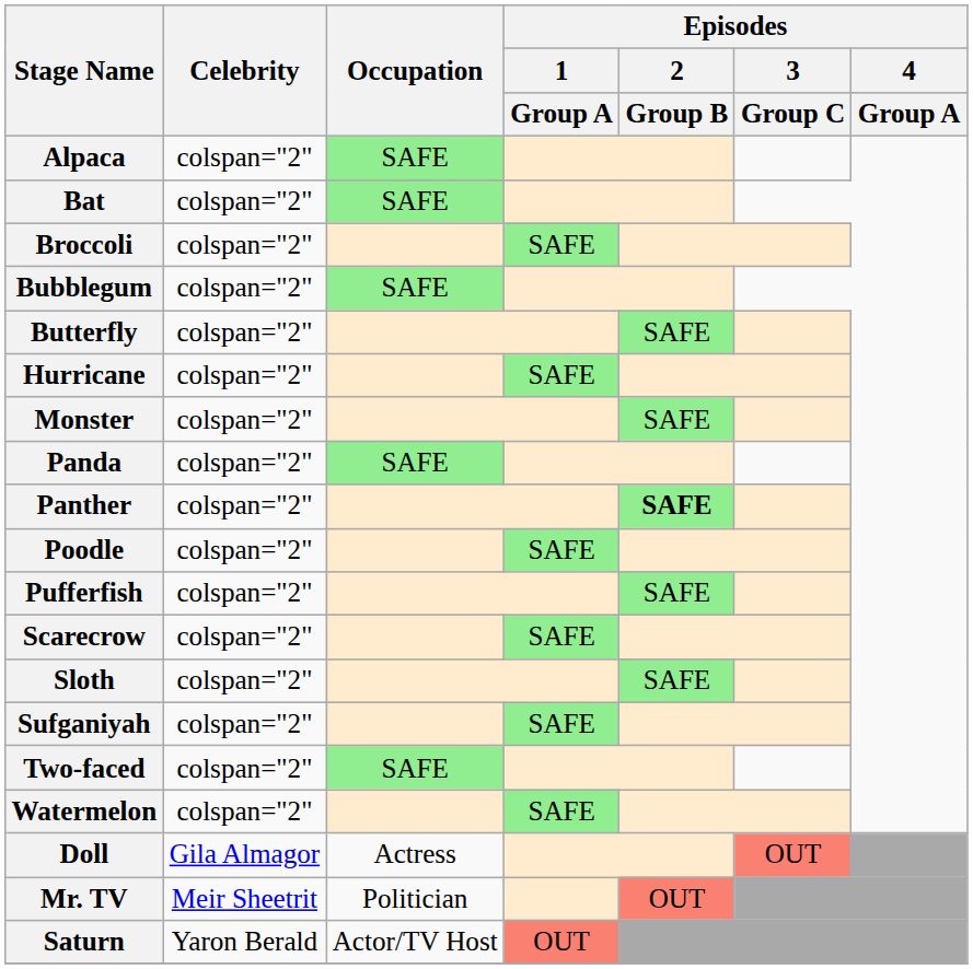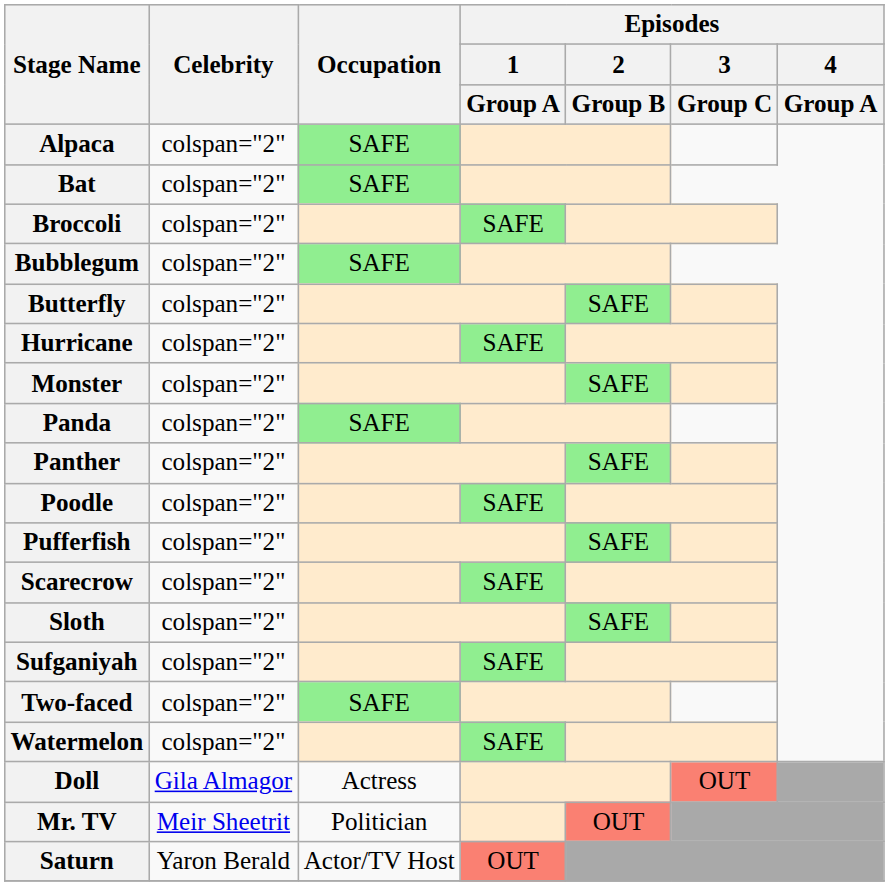Panther | Episodes / 2 / Group B: bold -> normal
